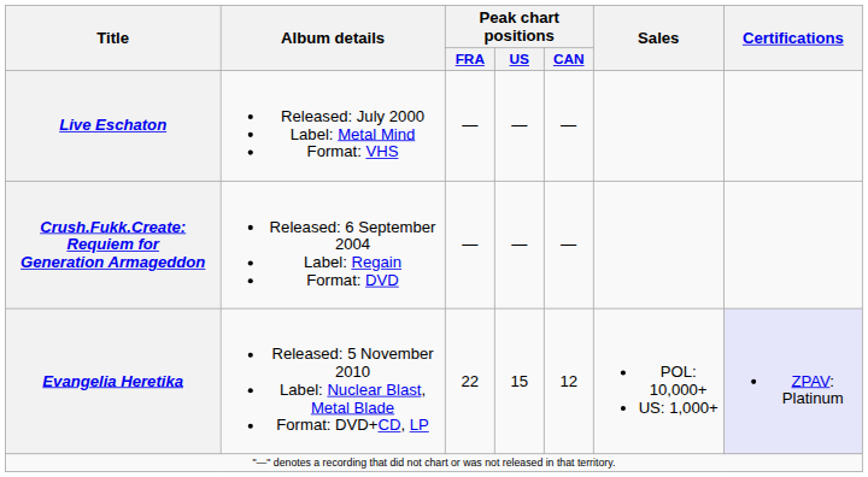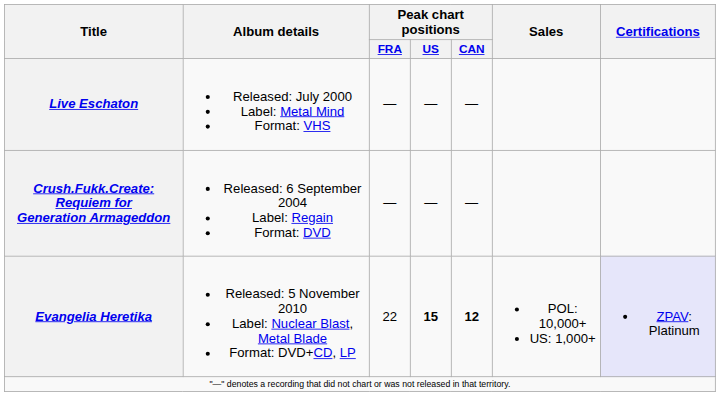Evangelia Heretika | Peak chart positions / US: normal -> bold
Evangelia Heretika | Peak chart positions / CAN: normal -> bold
